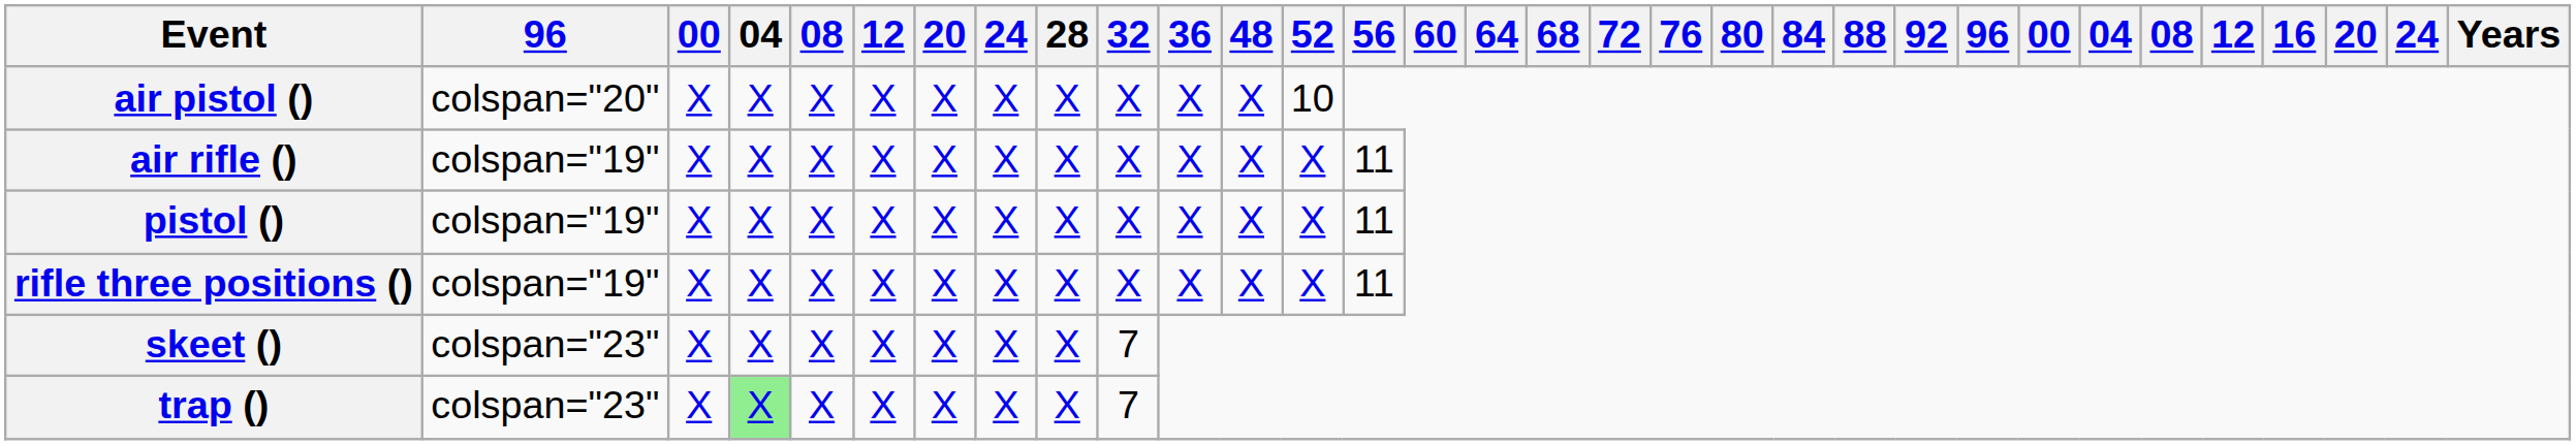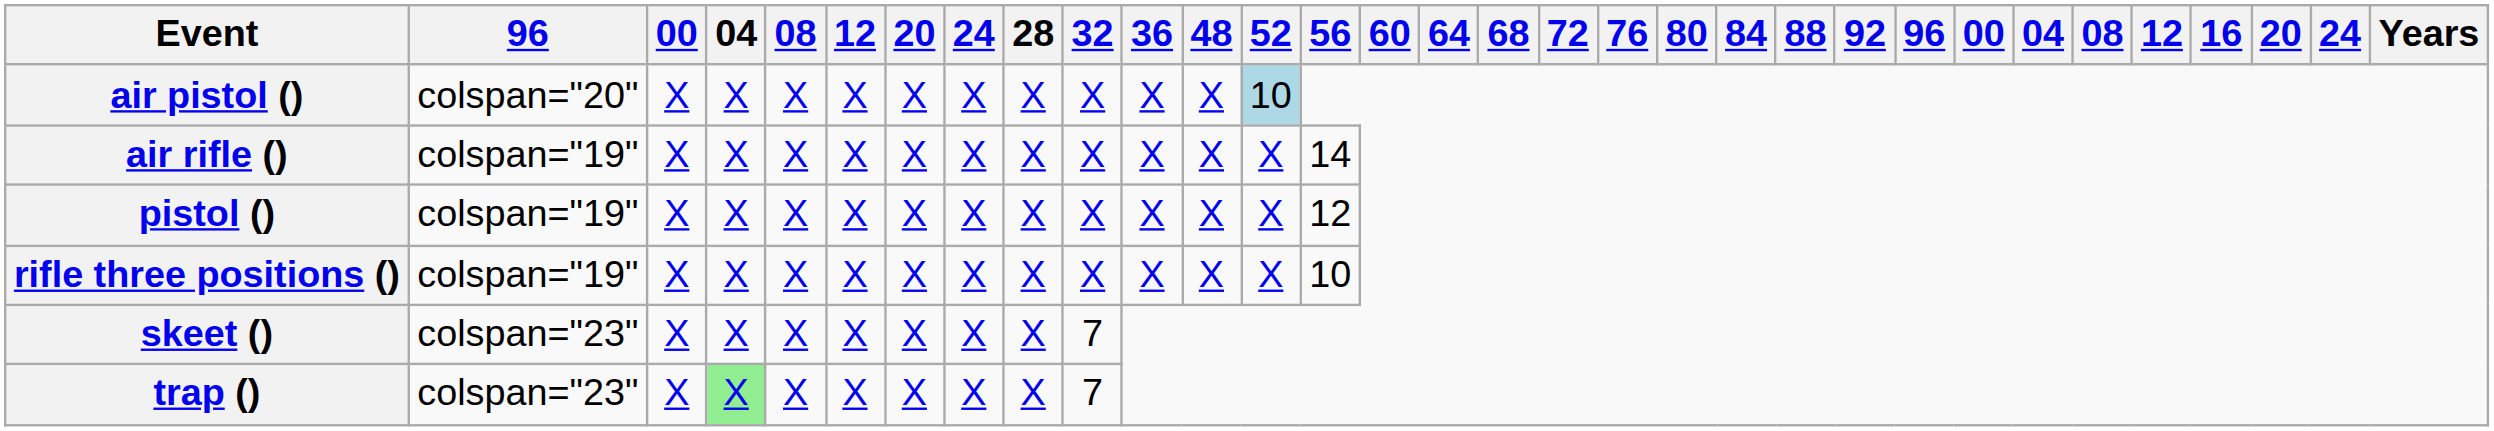air pistol () | 52: no background -> lightblue background
air rifle () | 56: 11 -> 14
pistol () | 56: 11 -> 12
rifle three positions () | 56: 11 -> 10
